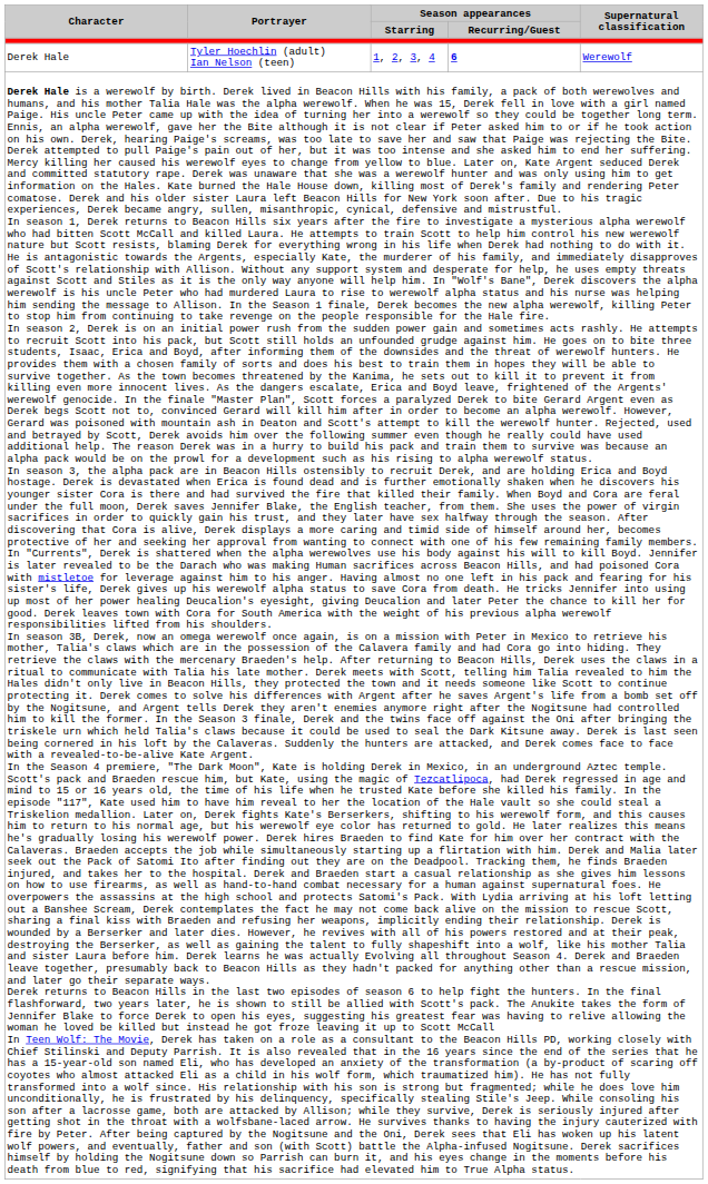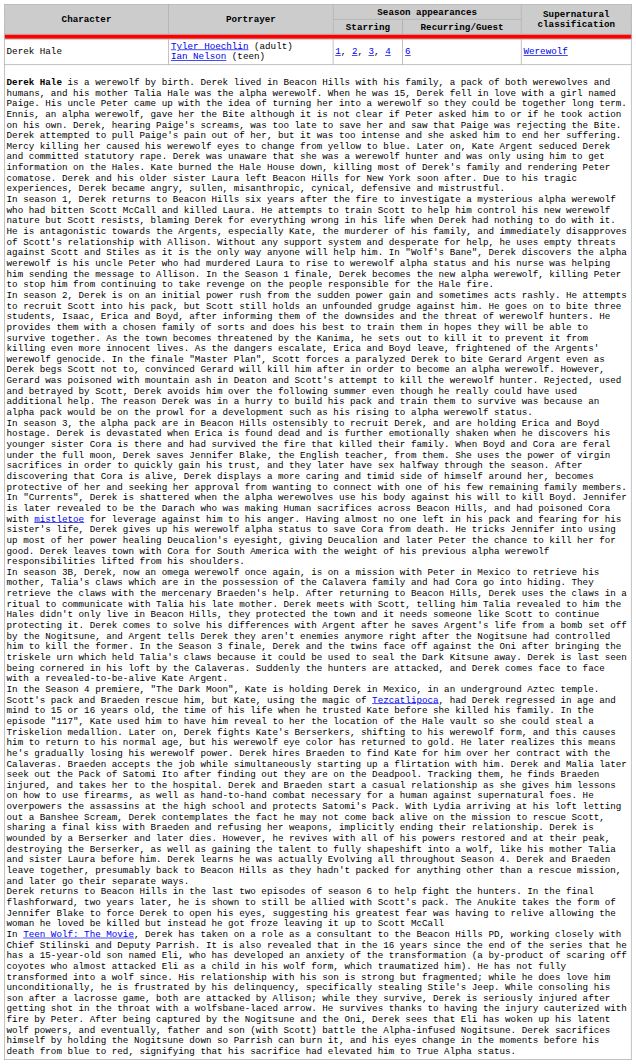Derek Hale | Season appearances / Recurring/Guest: bold -> normal
